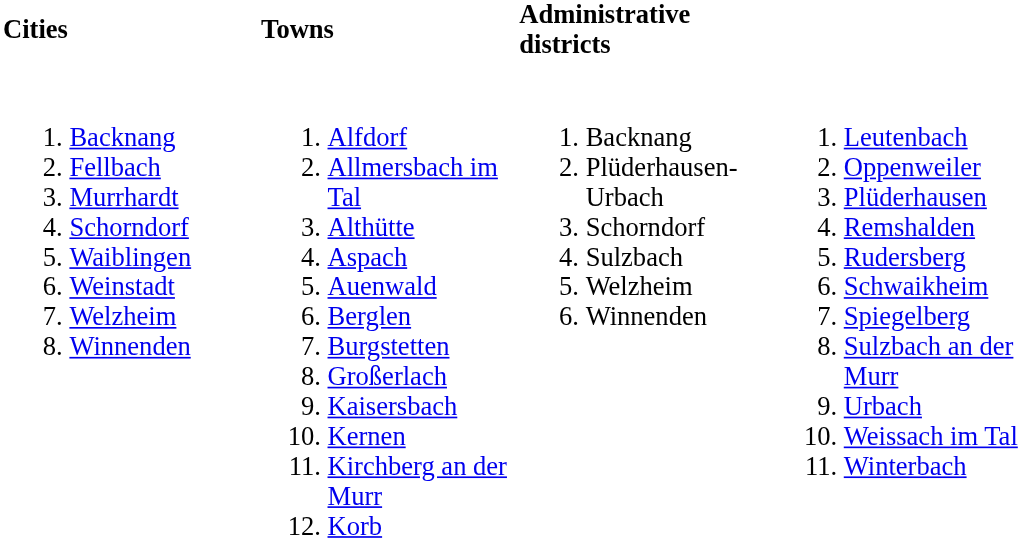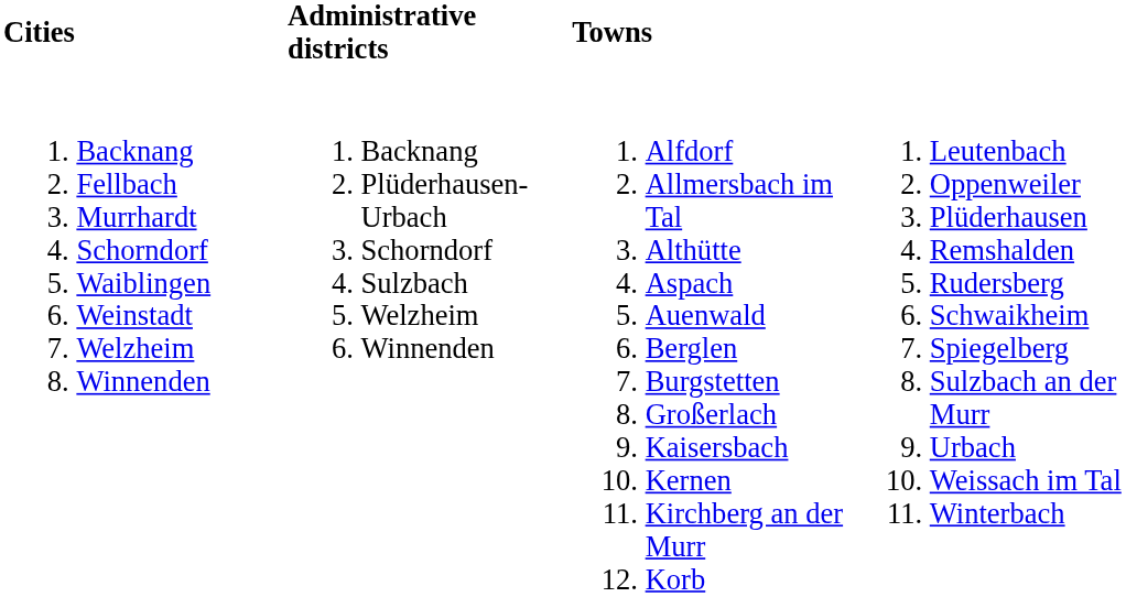columns swapped: Administrative districts <-> Towns
